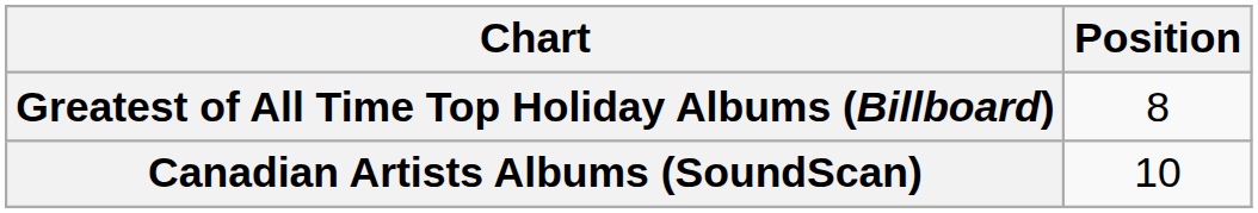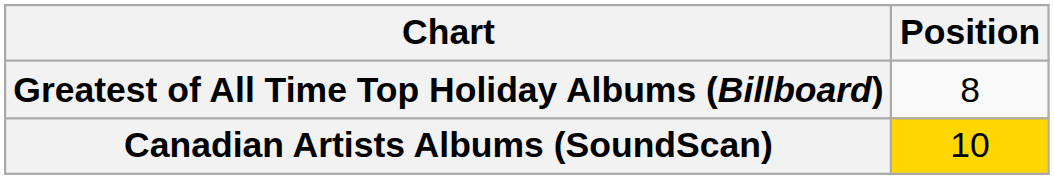Canadian Artists Albums (SoundScan) | Position: no background -> gold background
